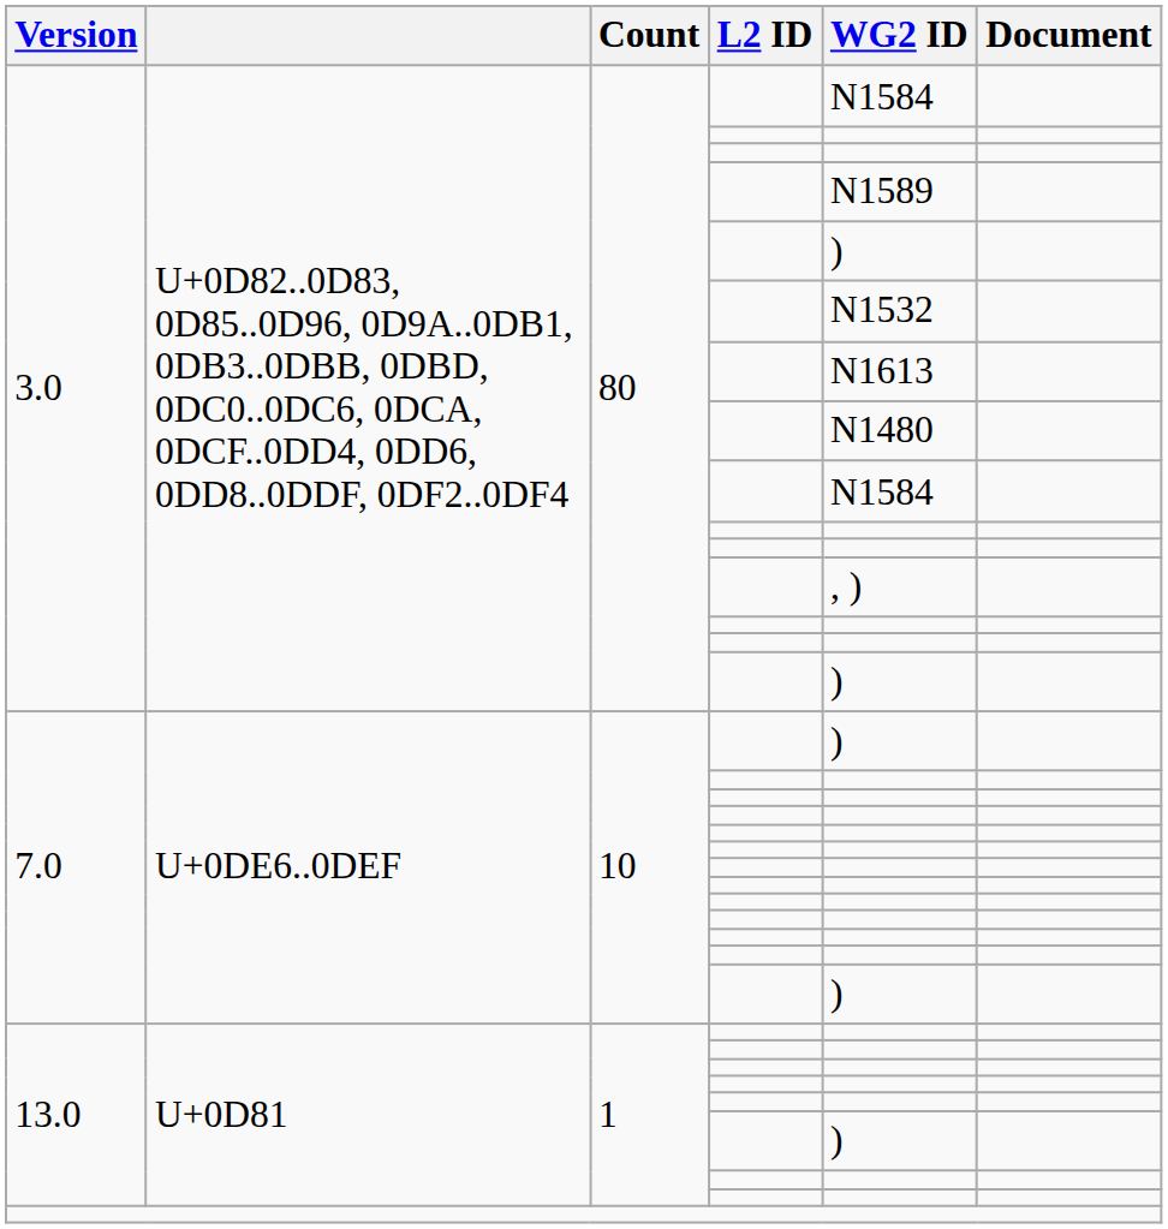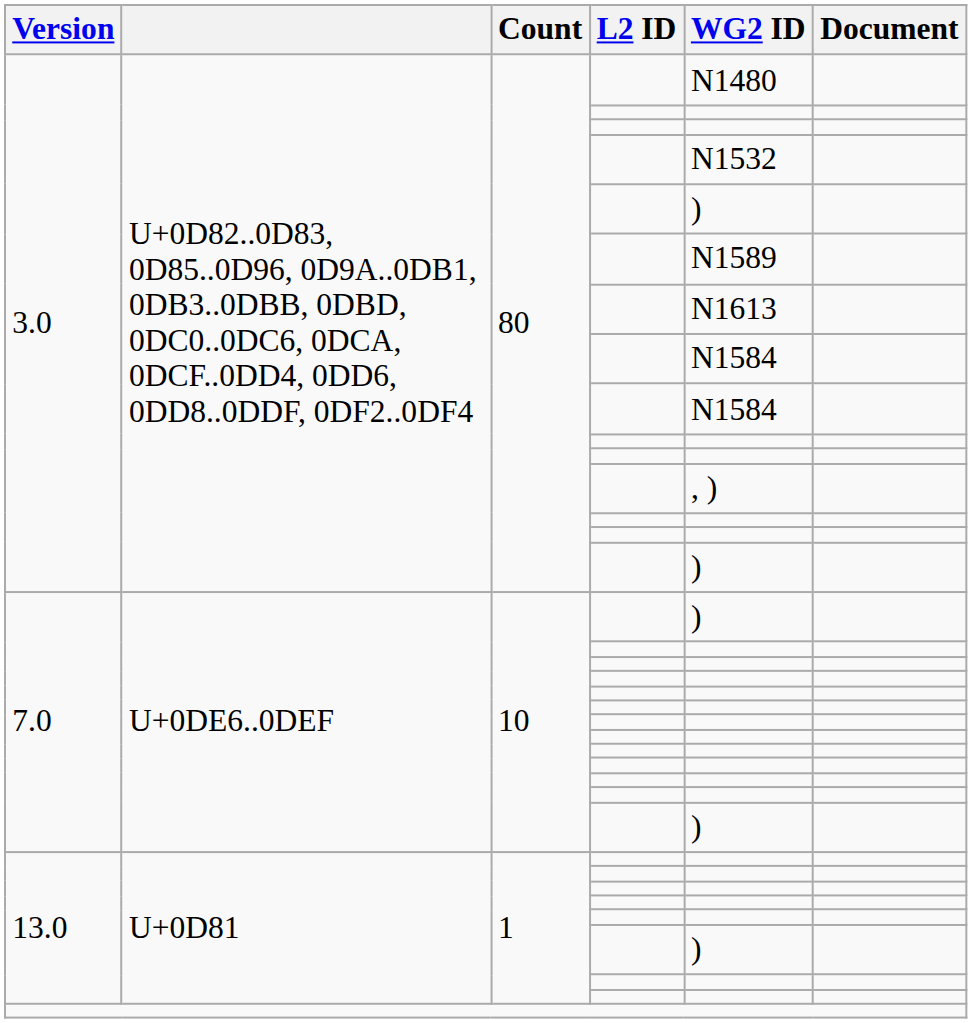row 2 | WG2 ID: N1584 -> N1480
row 5 | WG2 ID: N1589 -> N1532
row 7 | WG2 ID: N1532 -> N1589
row 9 | WG2 ID: N1480 -> N1584
